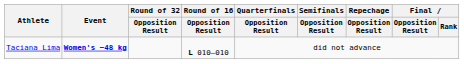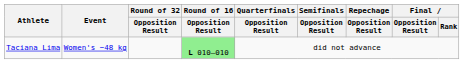Taciana Lima | Event: bold -> normal
Taciana Lima | Round of 16 / Opposition Result: no background -> lightgreen background
